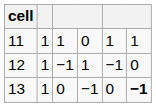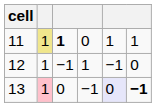11 | column 2: no background -> khaki background
11 | column 3: normal -> bold
13 | column 2: no background -> pink background
13 | column 5: no background -> lavender background
